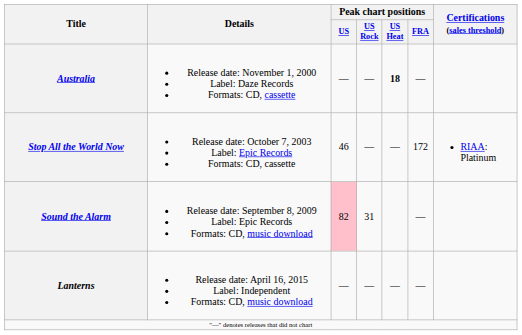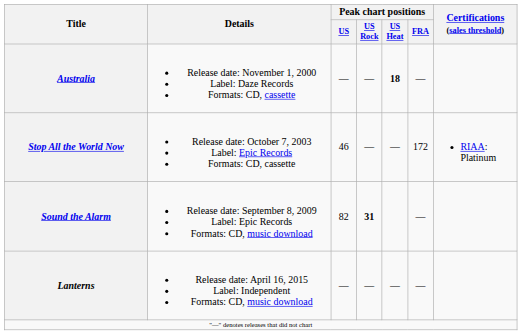Sound the Alarm | Peak chart positions / US: pink background -> no background
Sound the Alarm | Peak chart positions / US Rock: normal -> bold
